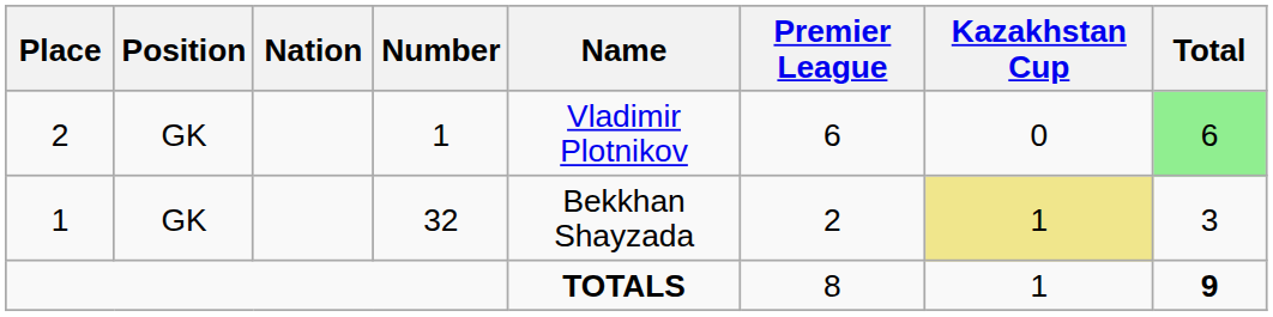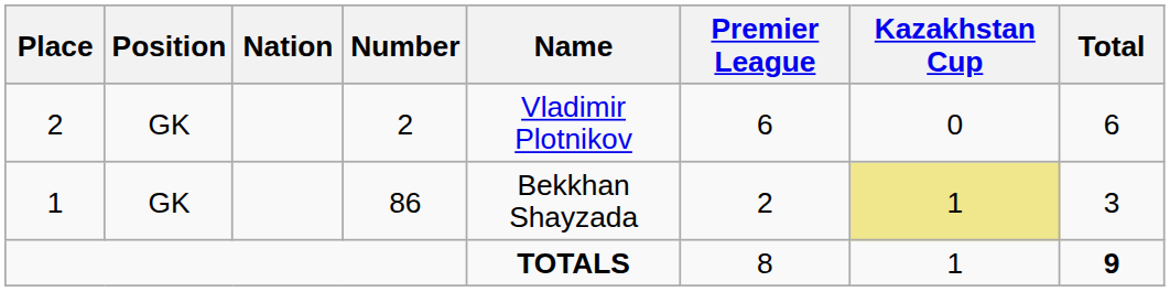row 2 | Number: 1 -> 2
row 2 | Total: lightgreen background -> no background
row 3 | Number: 32 -> 86
